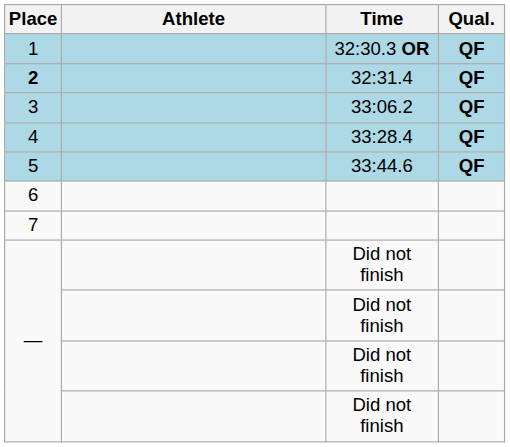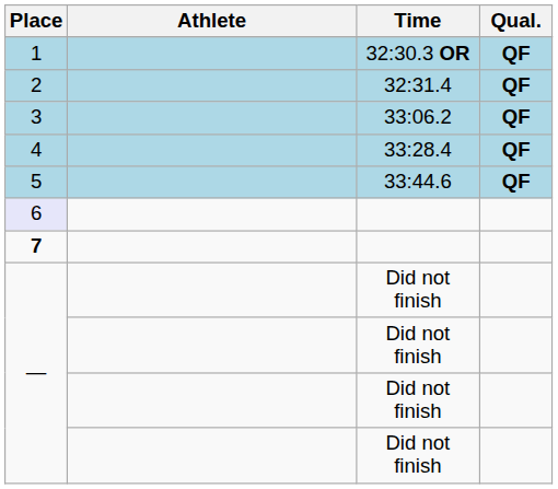2 | Place: bold -> normal
6 | Place: no background -> lavender background
7 | Place: normal -> bold
